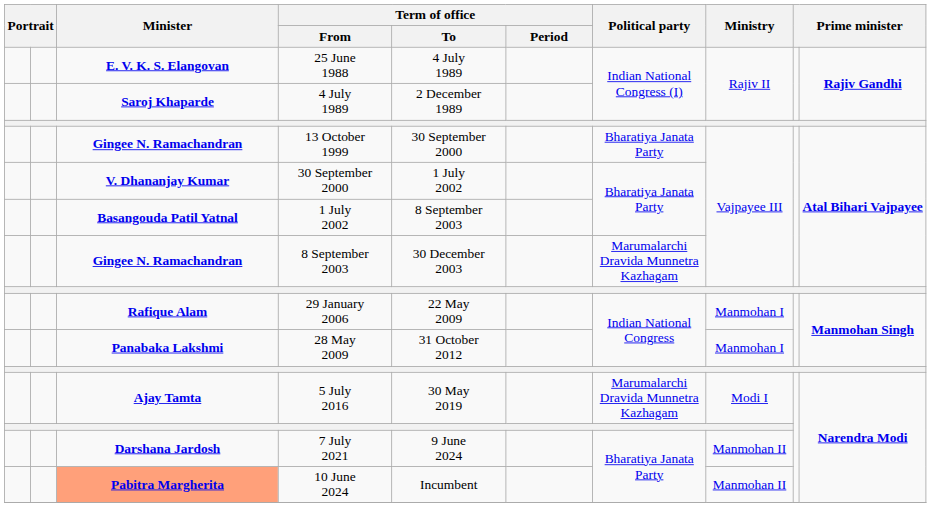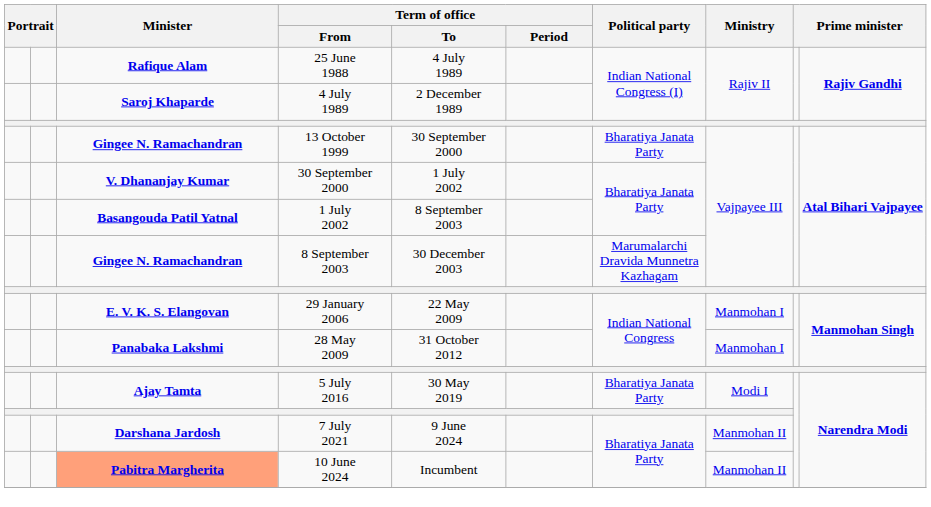25 June 1988 | Minister: E. V. K. S. Elangovan -> Rafique Alam
29 January 2006 | Minister: Rafique Alam -> E. V. K. S. Elangovan
5 July 2016 | Political party: Marumalarchi Dravida Munnetra Kazhagam -> Bharatiya Janata Party
